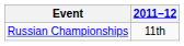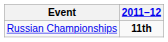Russian Championships | 2011–12: normal -> bold
